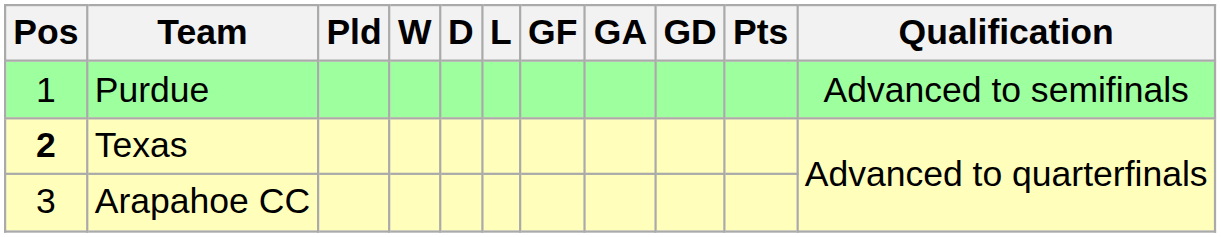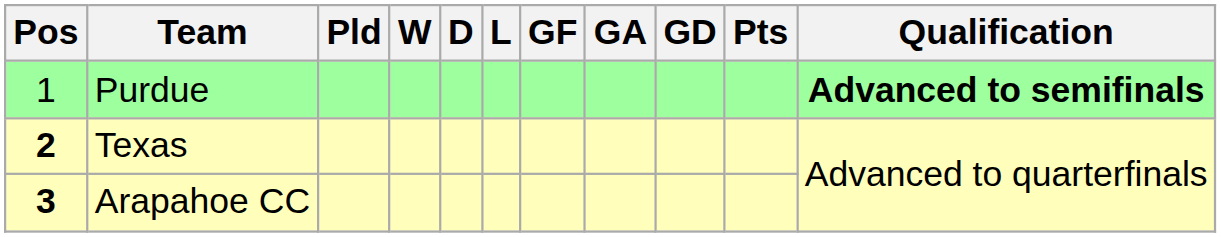Purdue | Qualification: normal -> bold
Arapahoe CC | Pos: normal -> bold
